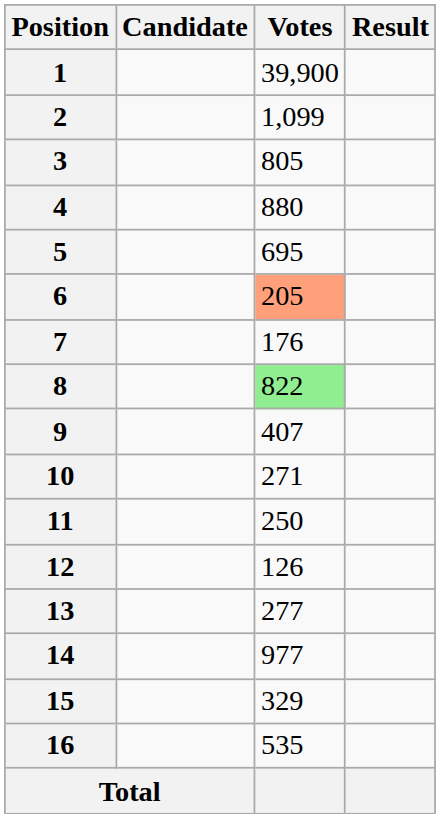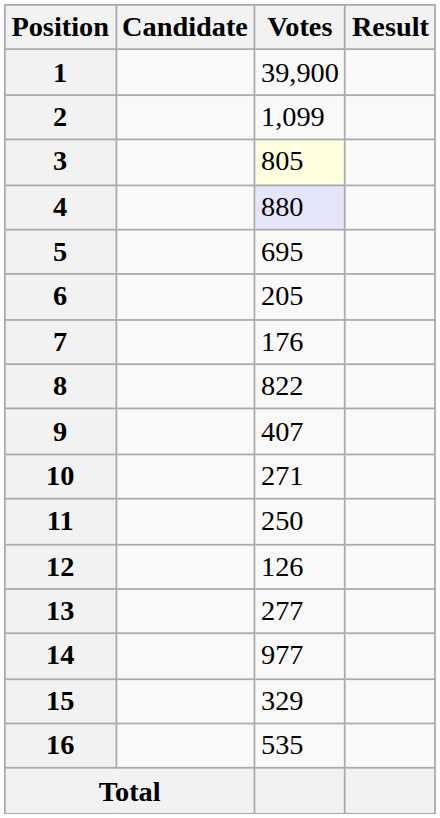3 | Votes: no background -> lightyellow background
4 | Votes: no background -> lavender background
6 | Votes: lightsalmon background -> no background
8 | Votes: lightgreen background -> no background
